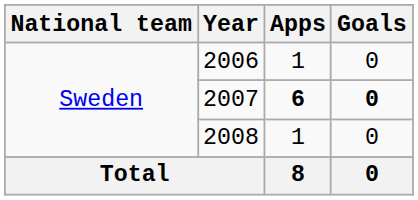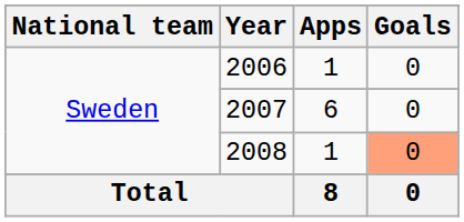2007 | Apps: bold -> normal
2007 | Goals: bold -> normal
2008 | Goals: no background -> lightsalmon background
